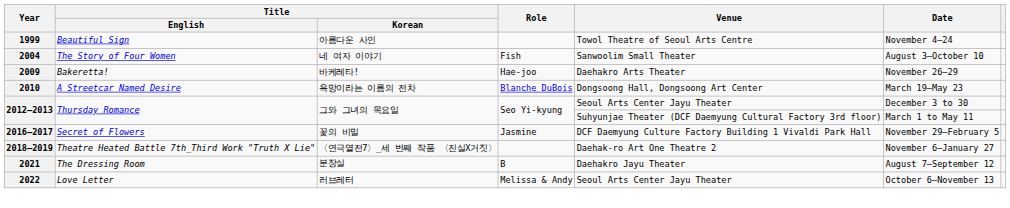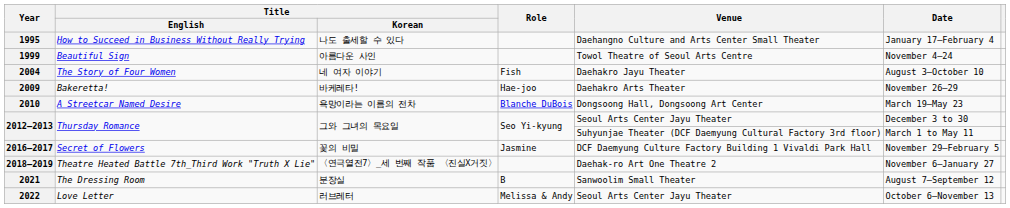+ row: 1995 | How to Succeed in Business Without Really Trying | 나도 출세할 수 있다 | Daehangno Culture and Arts Center Small Theater | January 17–February 4
2004 | Venue: Sanwoolim Small Theater -> Daehakro Jayu Theater
2021 | Venue: Daehakro Jayu Theater -> Sanwoolim Small Theater
